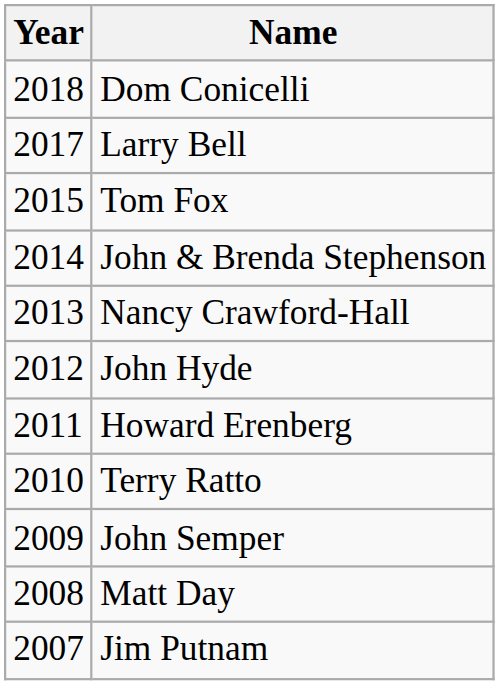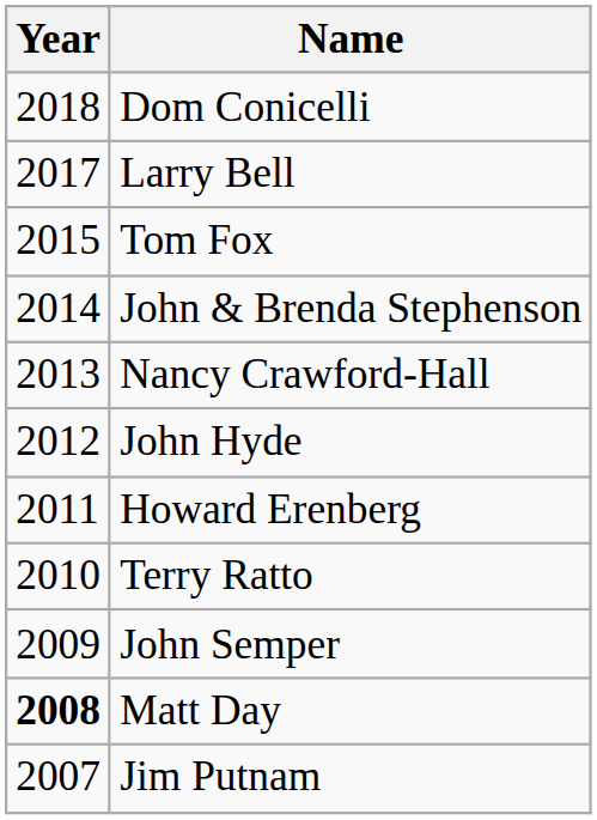Matt Day | Year: normal -> bold
